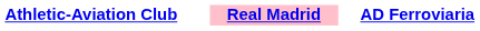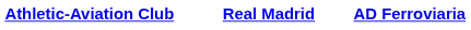Athletic-Aviation Club | column 2: pink background -> no background
